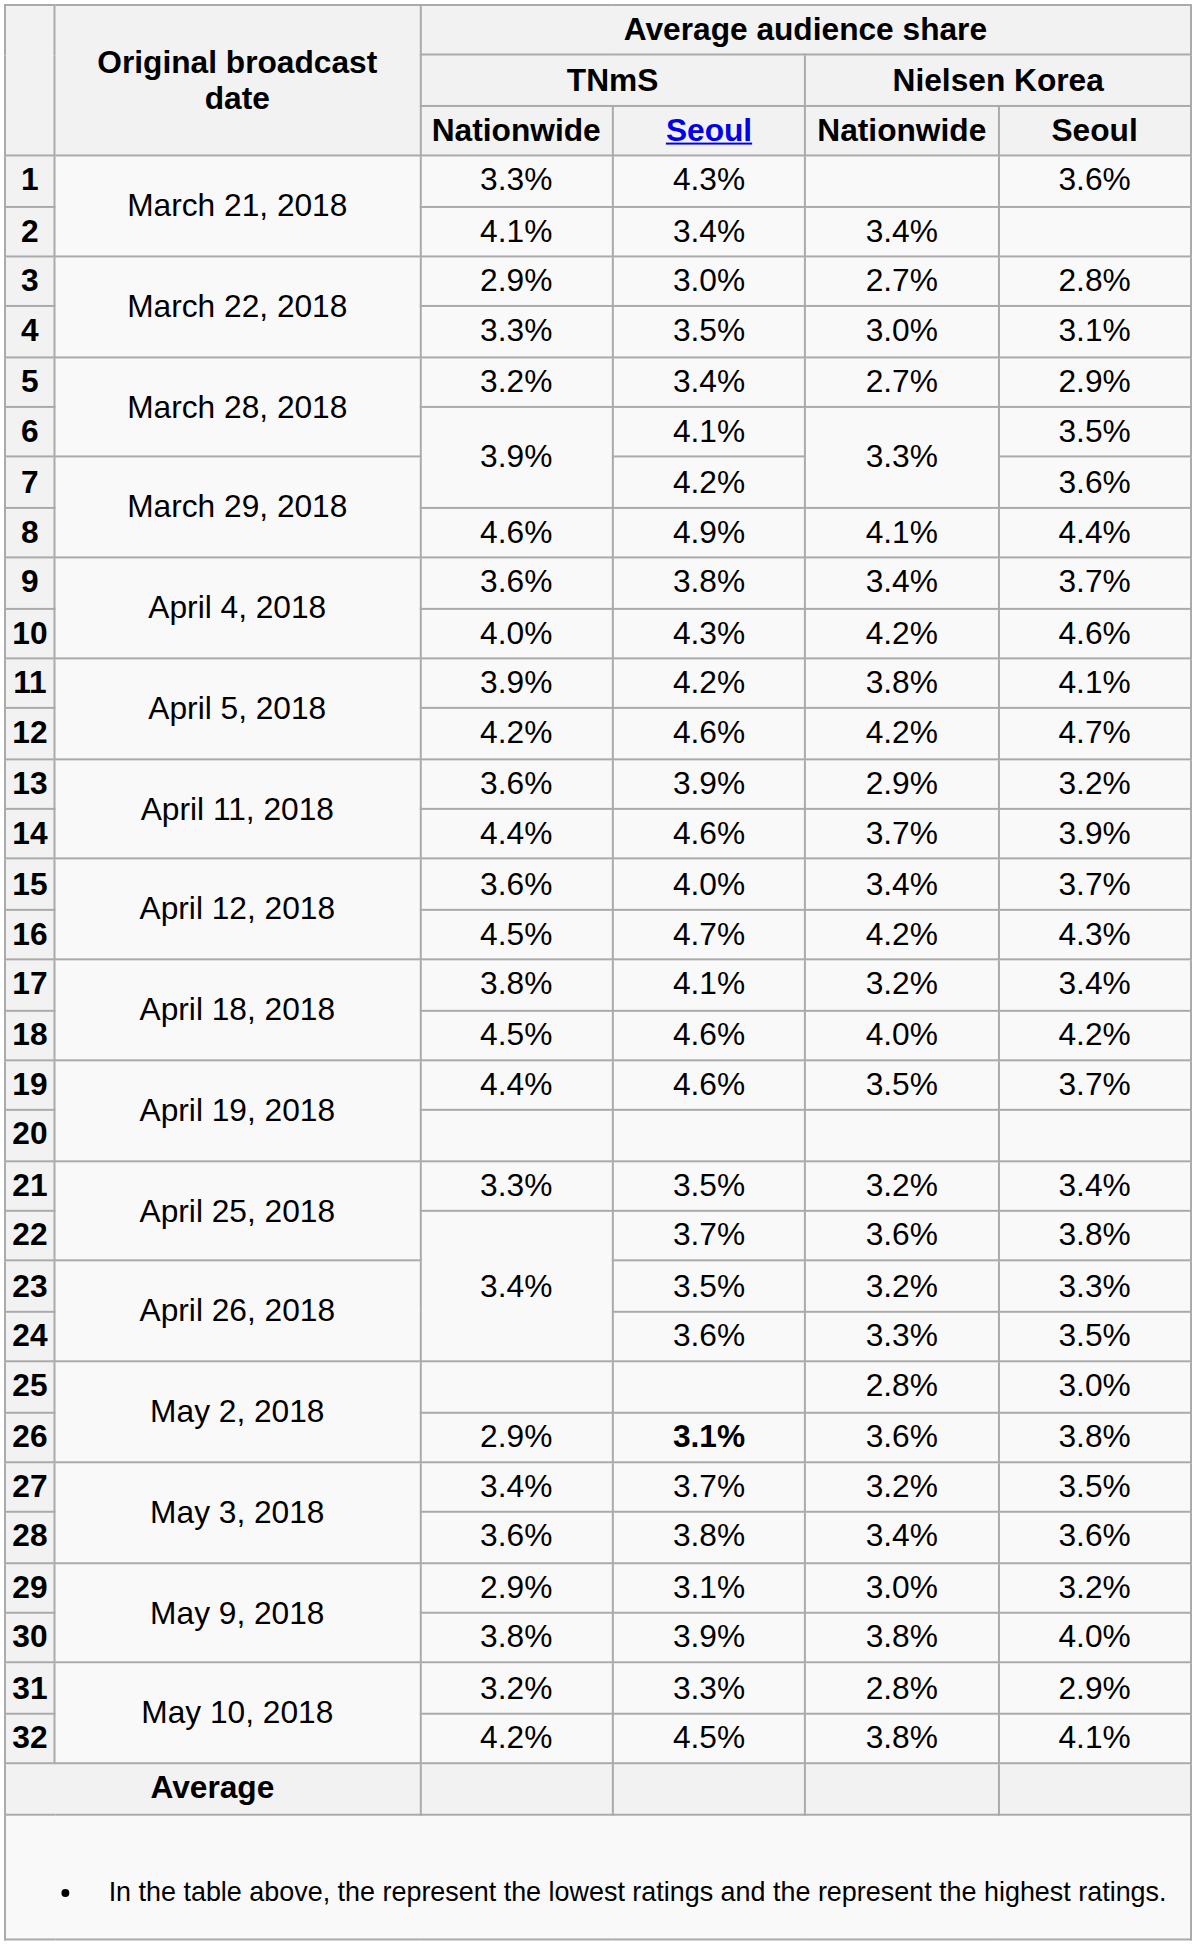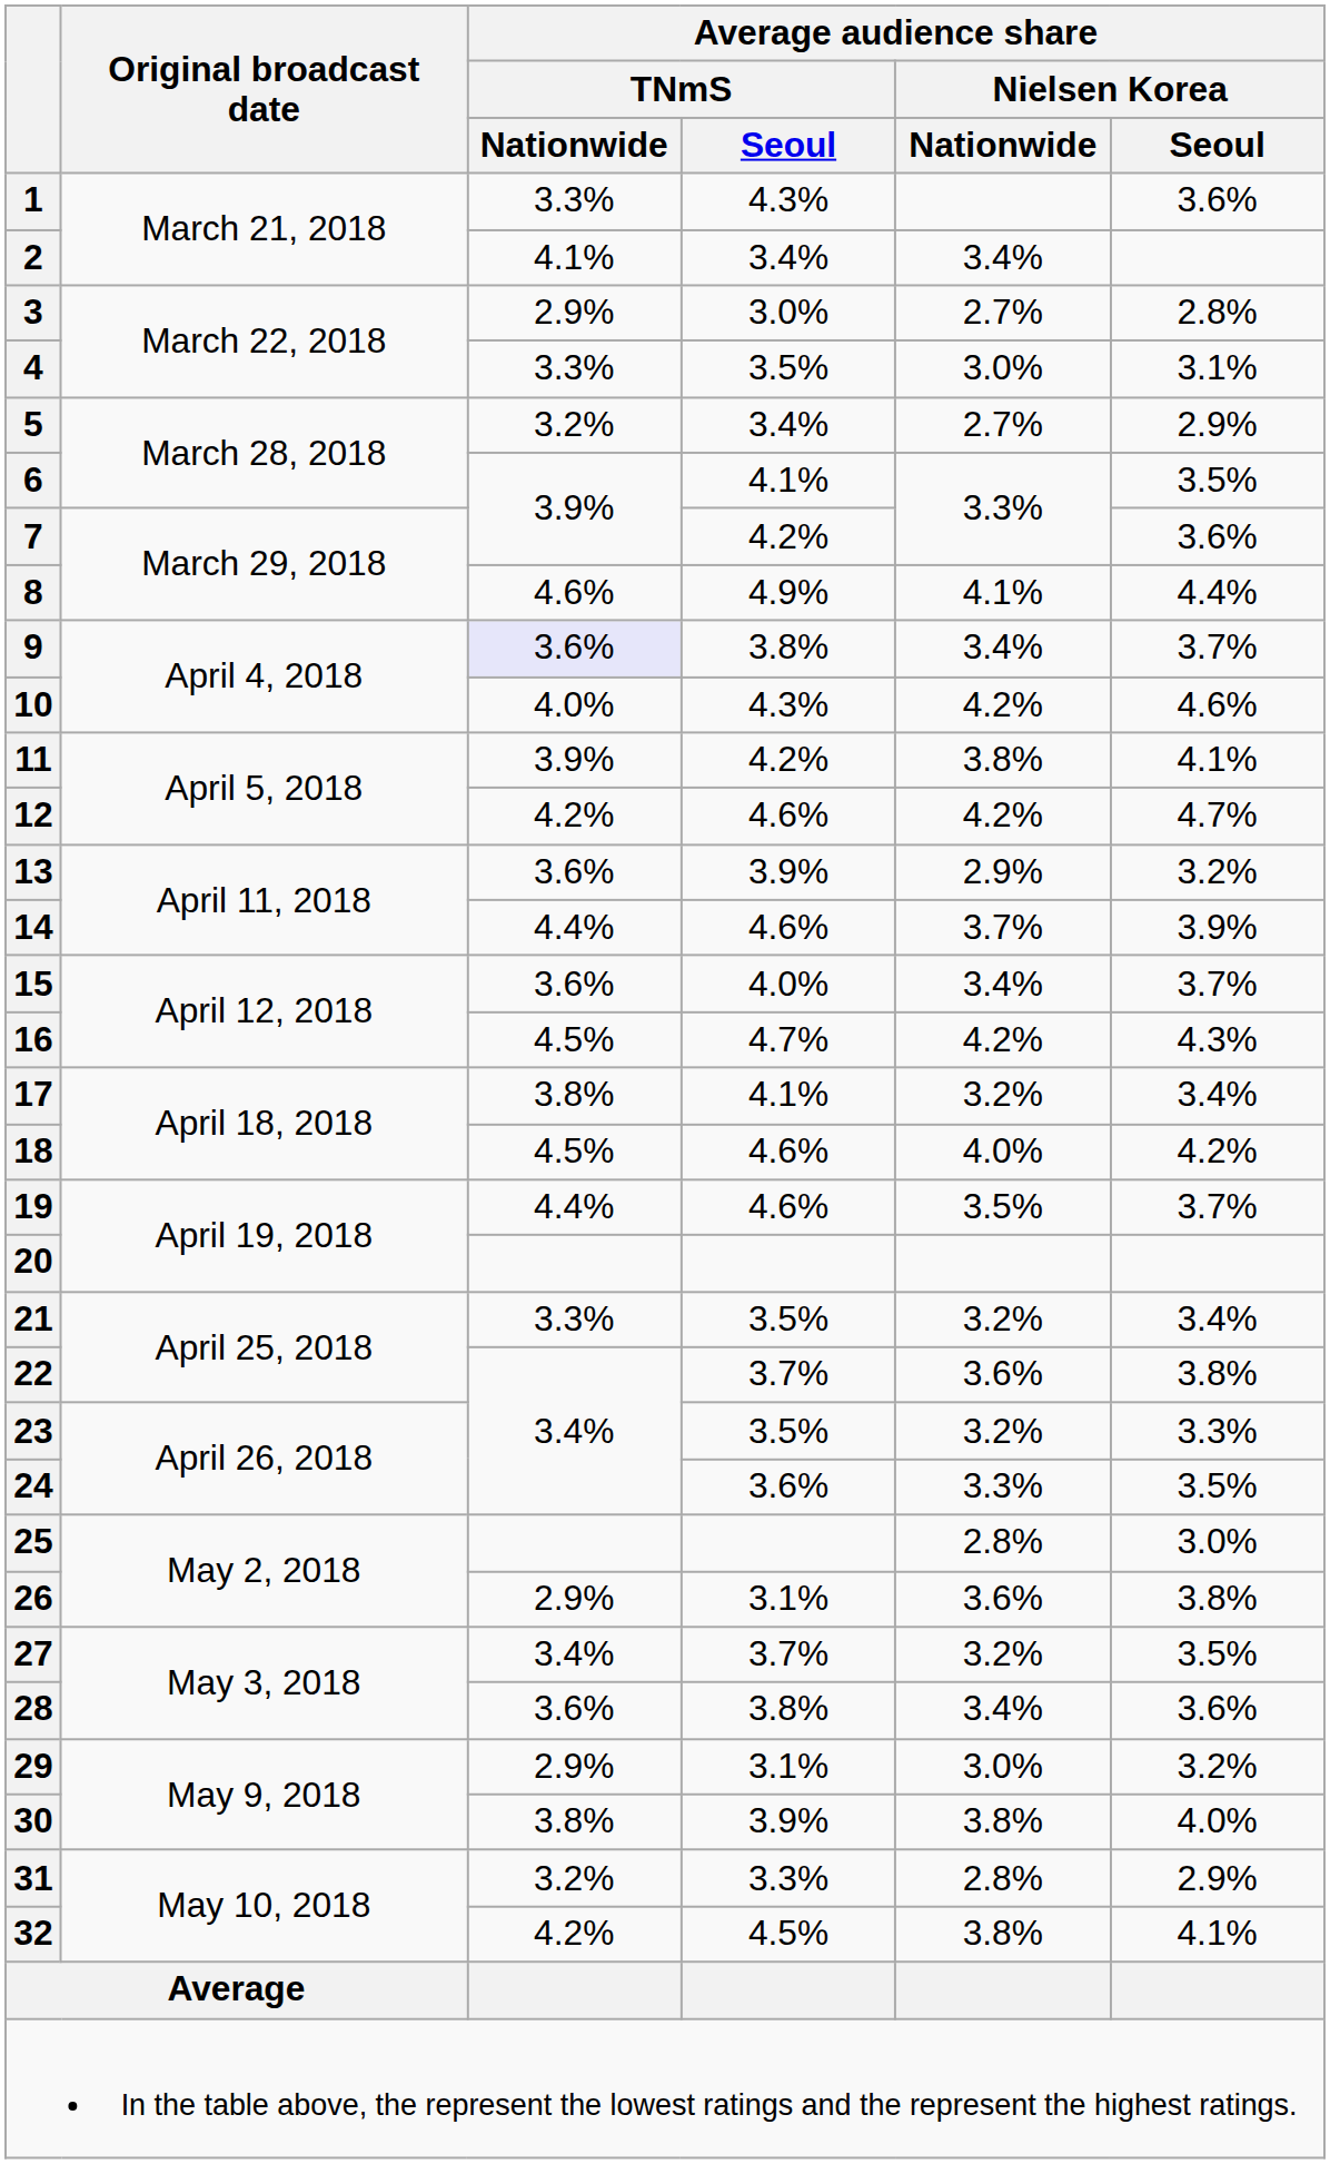9 | Average audience share / TNmS / Nationwide: no background -> lavender background
26 | Average audience share / TNmS / Seoul: bold -> normal
